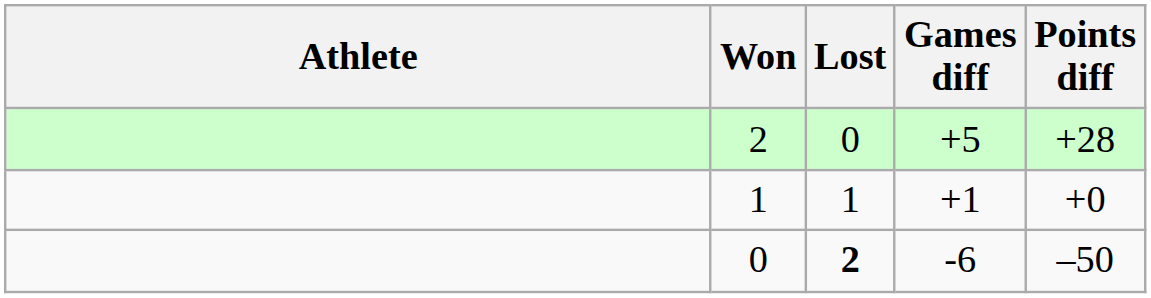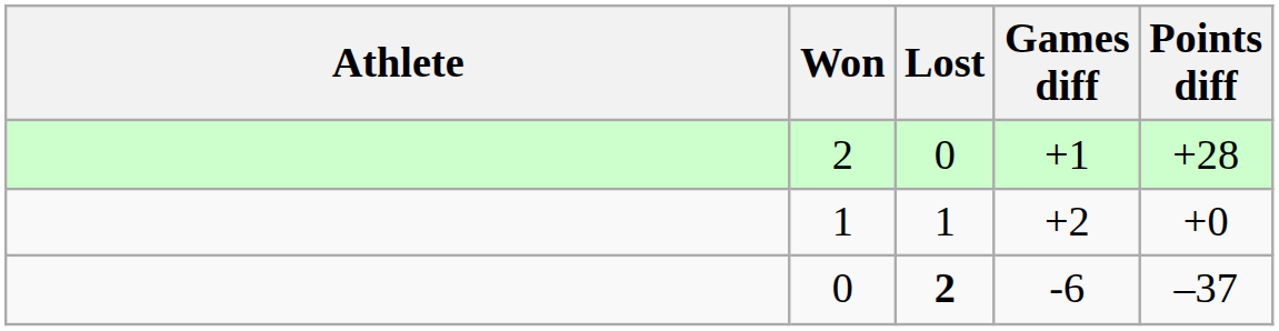row 2 | Games diff: +5 -> +1
row 3 | Games diff: +1 -> +2
row 4 | Points diff: –50 -> –37
